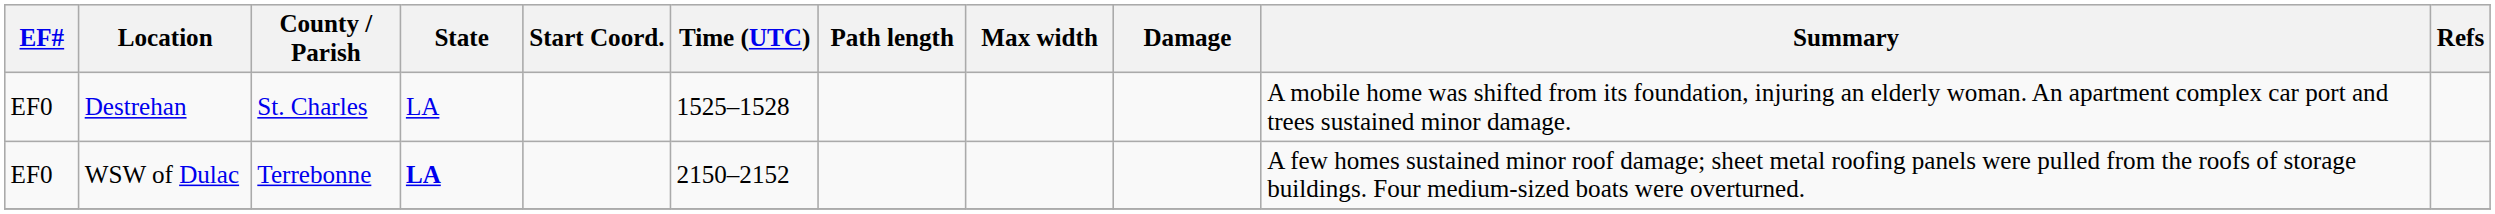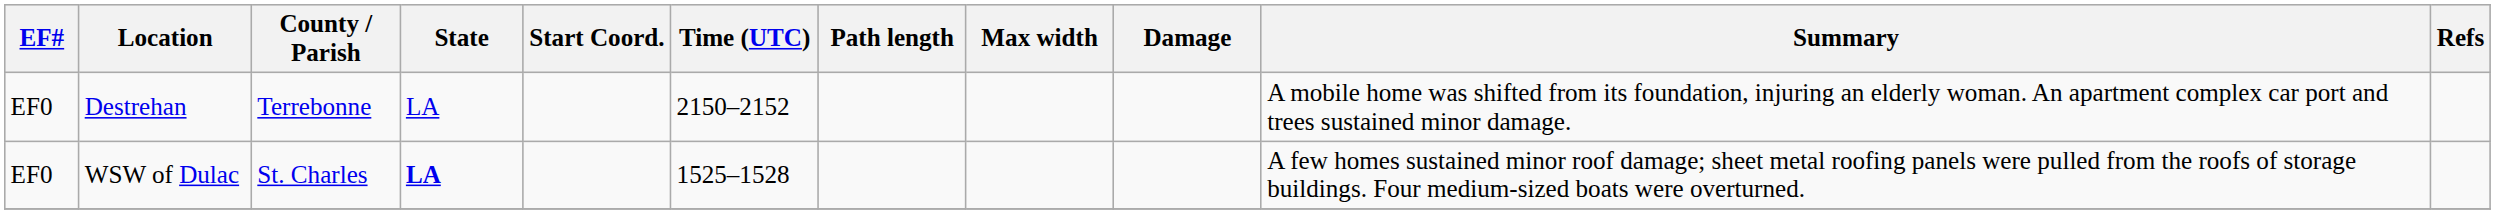Destrehan | County / Parish: St. Charles -> Terrebonne
Destrehan | Time (UTC): 1525–1528 -> 2150–2152
WSW of Dulac | County / Parish: Terrebonne -> St. Charles
WSW of Dulac | Time (UTC): 2150–2152 -> 1525–1528
